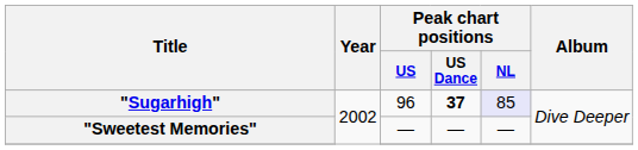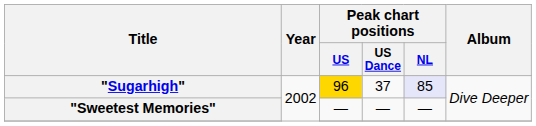"Sugarhigh" | Peak chart positions / US: no background -> gold background
"Sugarhigh" | Peak chart positions / US Dance: bold -> normal
